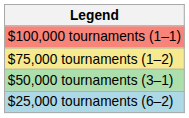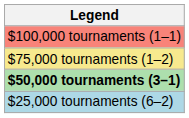row 4 | column 1: normal -> bold
